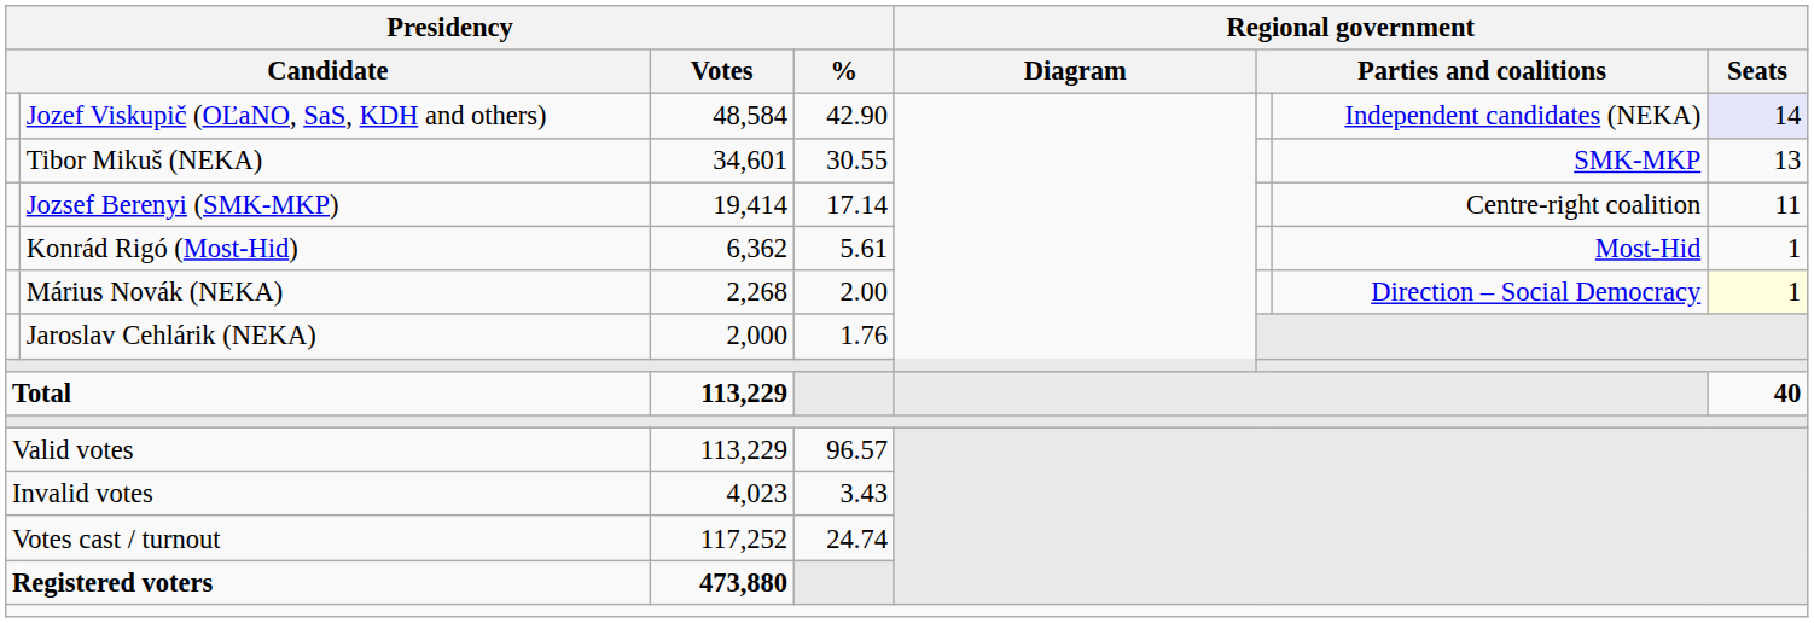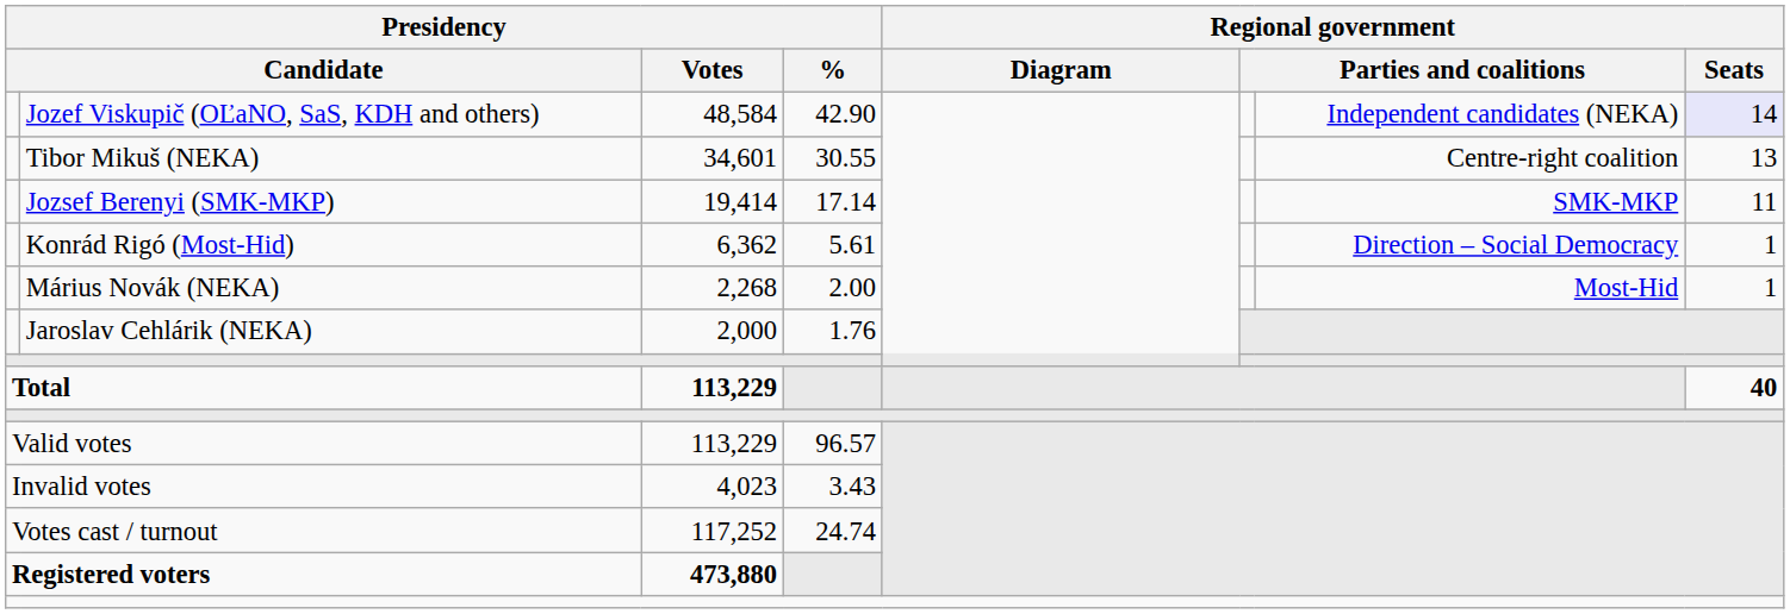Tibor Mikuš (NEKA) | column 7: SMK-MKP -> Centre-right coalition
Jozsef Berenyi (SMK-MKP) | column 7: Centre-right coalition -> SMK-MKP
Konrád Rigó (Most-Hid) | column 7: Most-Hid -> Direction – Social Democracy
Márius Novák (NEKA) | column 7: Direction – Social Democracy -> Most-Hid
Márius Novák (NEKA) | Regional government / Seats: lightyellow background -> no background
